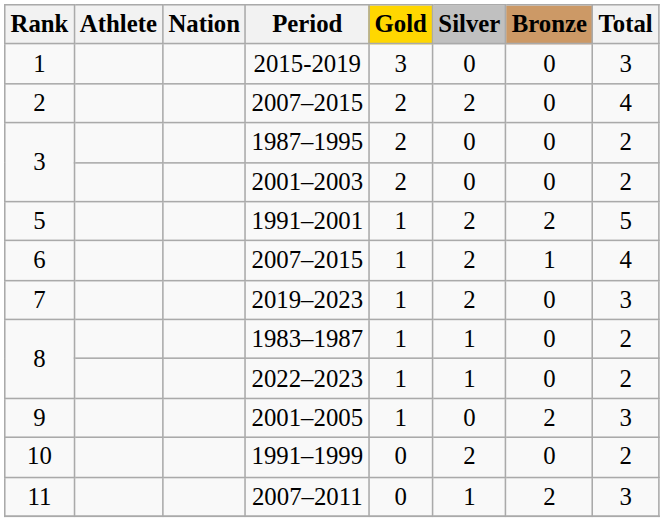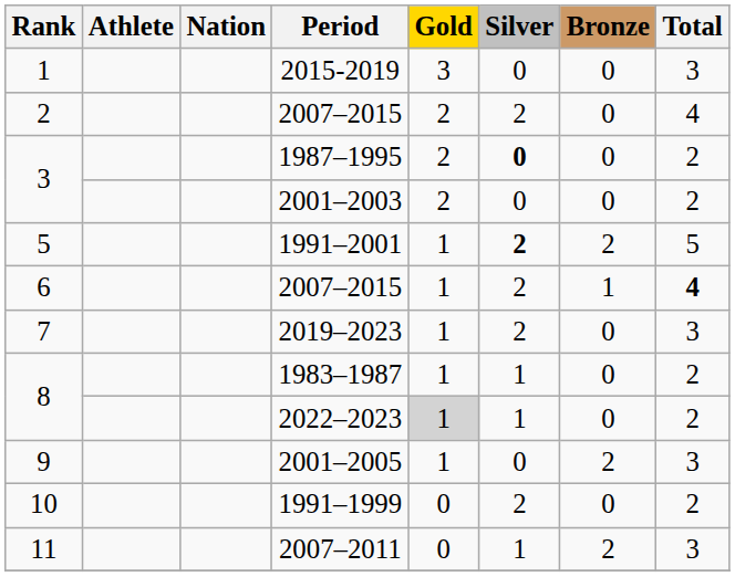1987–1995 | Silver: normal -> bold
1991–2001 | Silver: normal -> bold
6 / 2007–2015 | Total: normal -> bold
2022–2023 | Gold: no background -> lightgrey background
